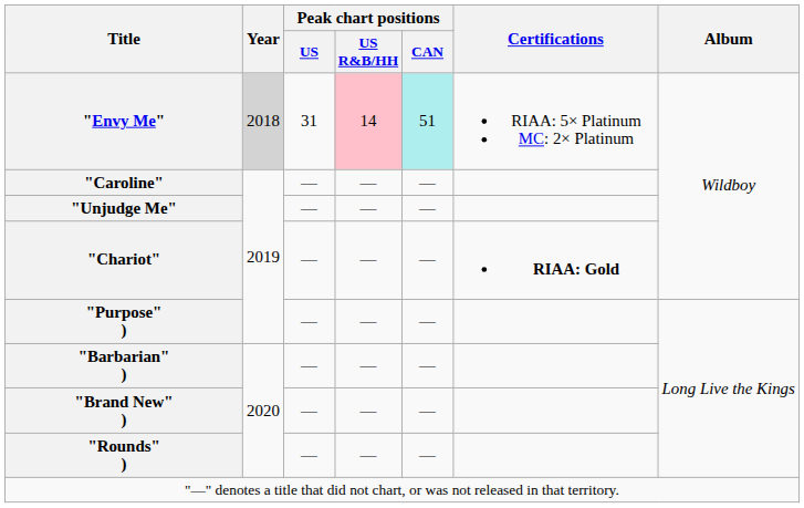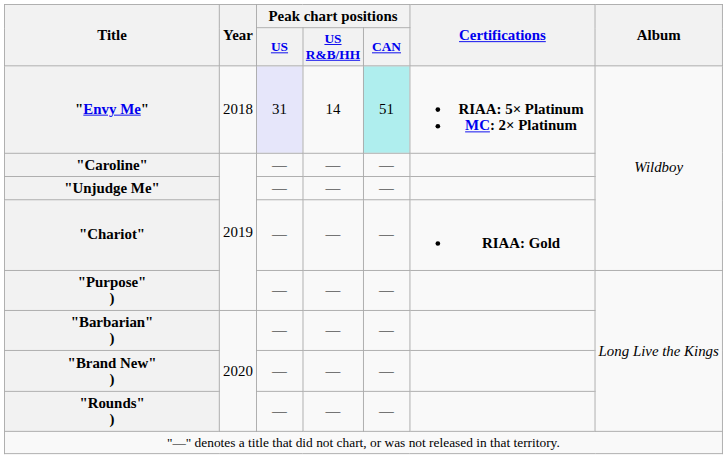"Envy Me" | Year: lightgrey background -> no background
"Envy Me" | Peak chart positions / US: no background -> lavender background
"Envy Me" | Peak chart positions / US R&B/HH: pink background -> no background
"Envy Me" | Certifications: normal -> bold
